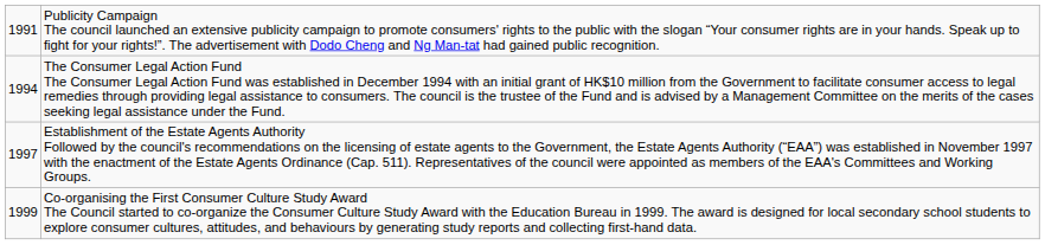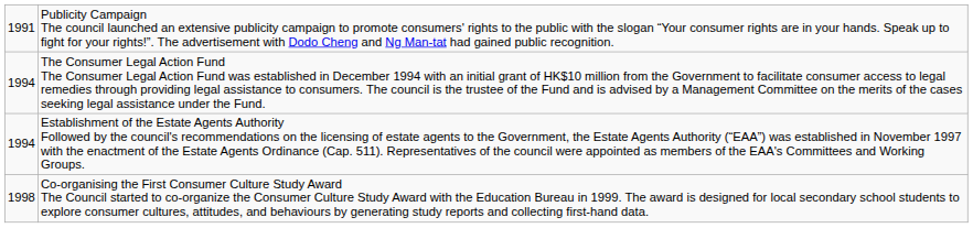row 3 | column 1: 1997 -> 1994
row 4 | column 1: 1999 -> 1998
